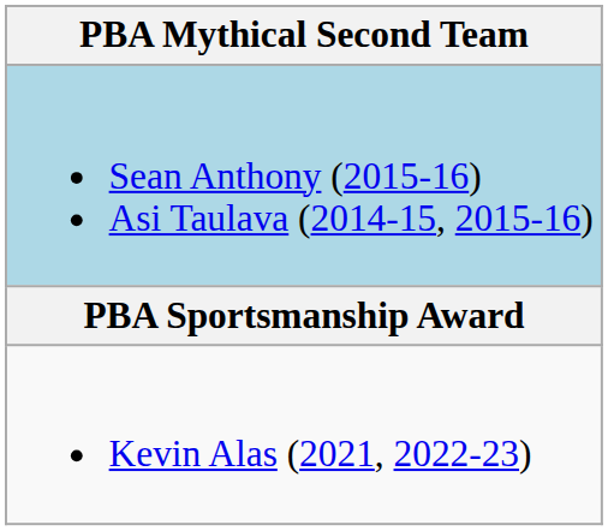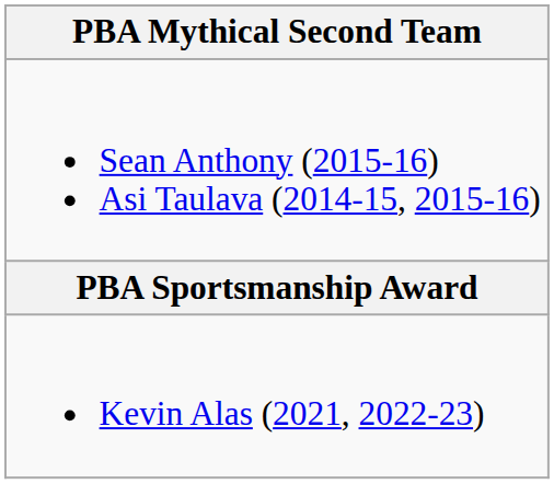row 2 | column 1: lightblue background -> no background
